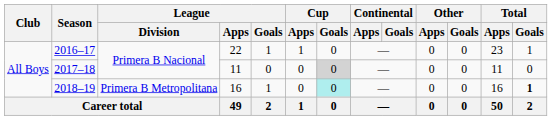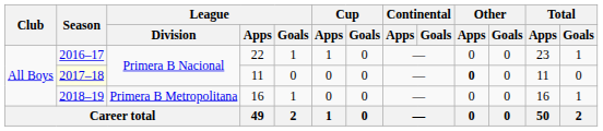row 4 | Season: no background -> lightyellow background
row 4 | Cup / Goals: lightgrey background -> no background
row 4 | Other / Apps: normal -> bold
row 5 | Cup / Goals: paleturquoise background -> no background
row 5 | Total / Goals: bold -> normal
